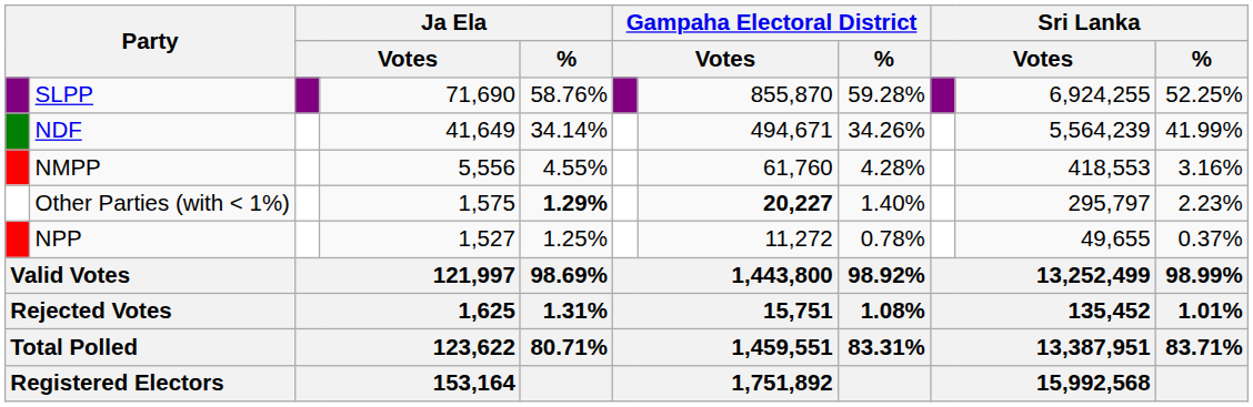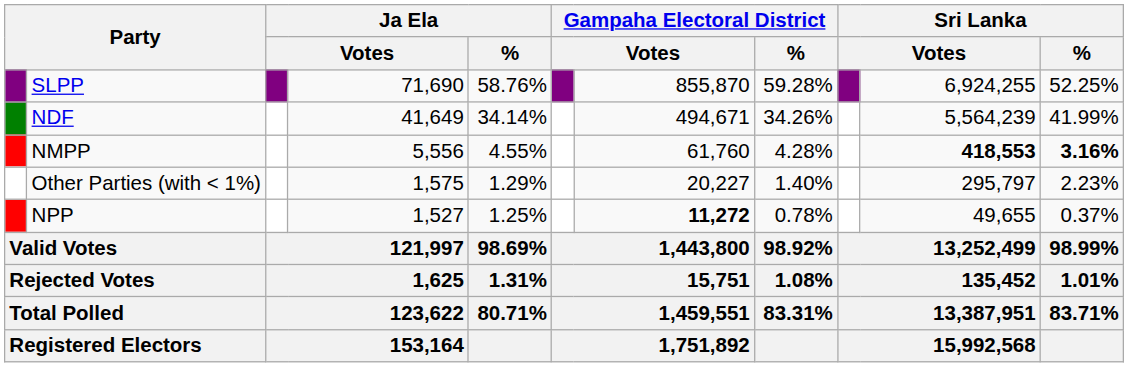NMPP | column 10: normal -> bold
NMPP | Sri Lanka / %: normal -> bold
Other Parties (with < 1%) | Ja Ela / %: bold -> normal
Other Parties (with < 1%) | column 7: bold -> normal
NPP | column 7: normal -> bold
